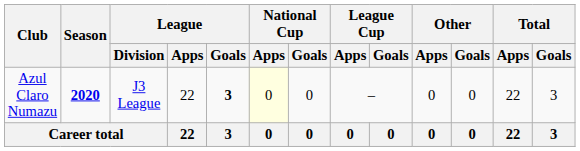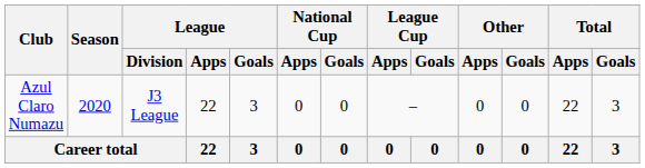Azul Claro Numazu | Season: bold -> normal
Azul Claro Numazu | League / Goals: bold -> normal
Azul Claro Numazu | National Cup / Apps: lightyellow background -> no background
